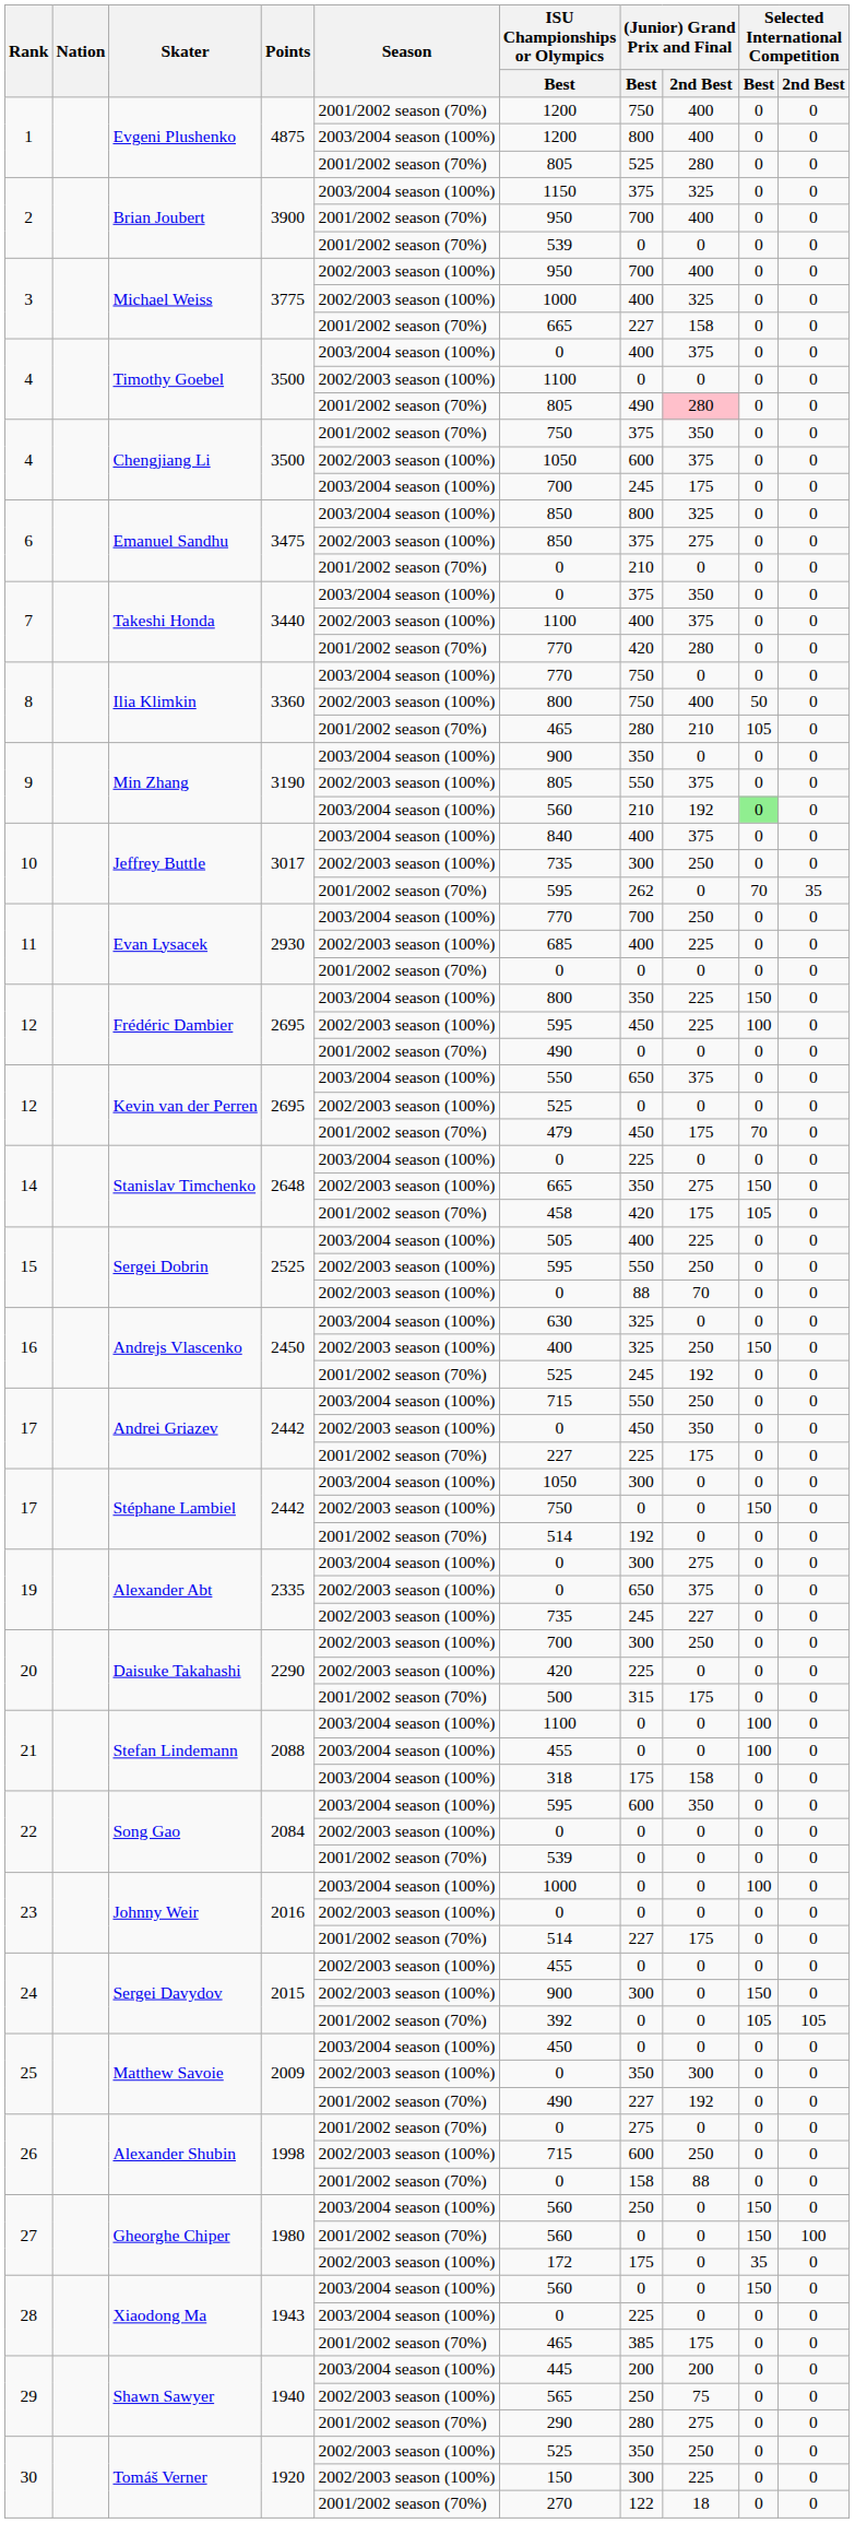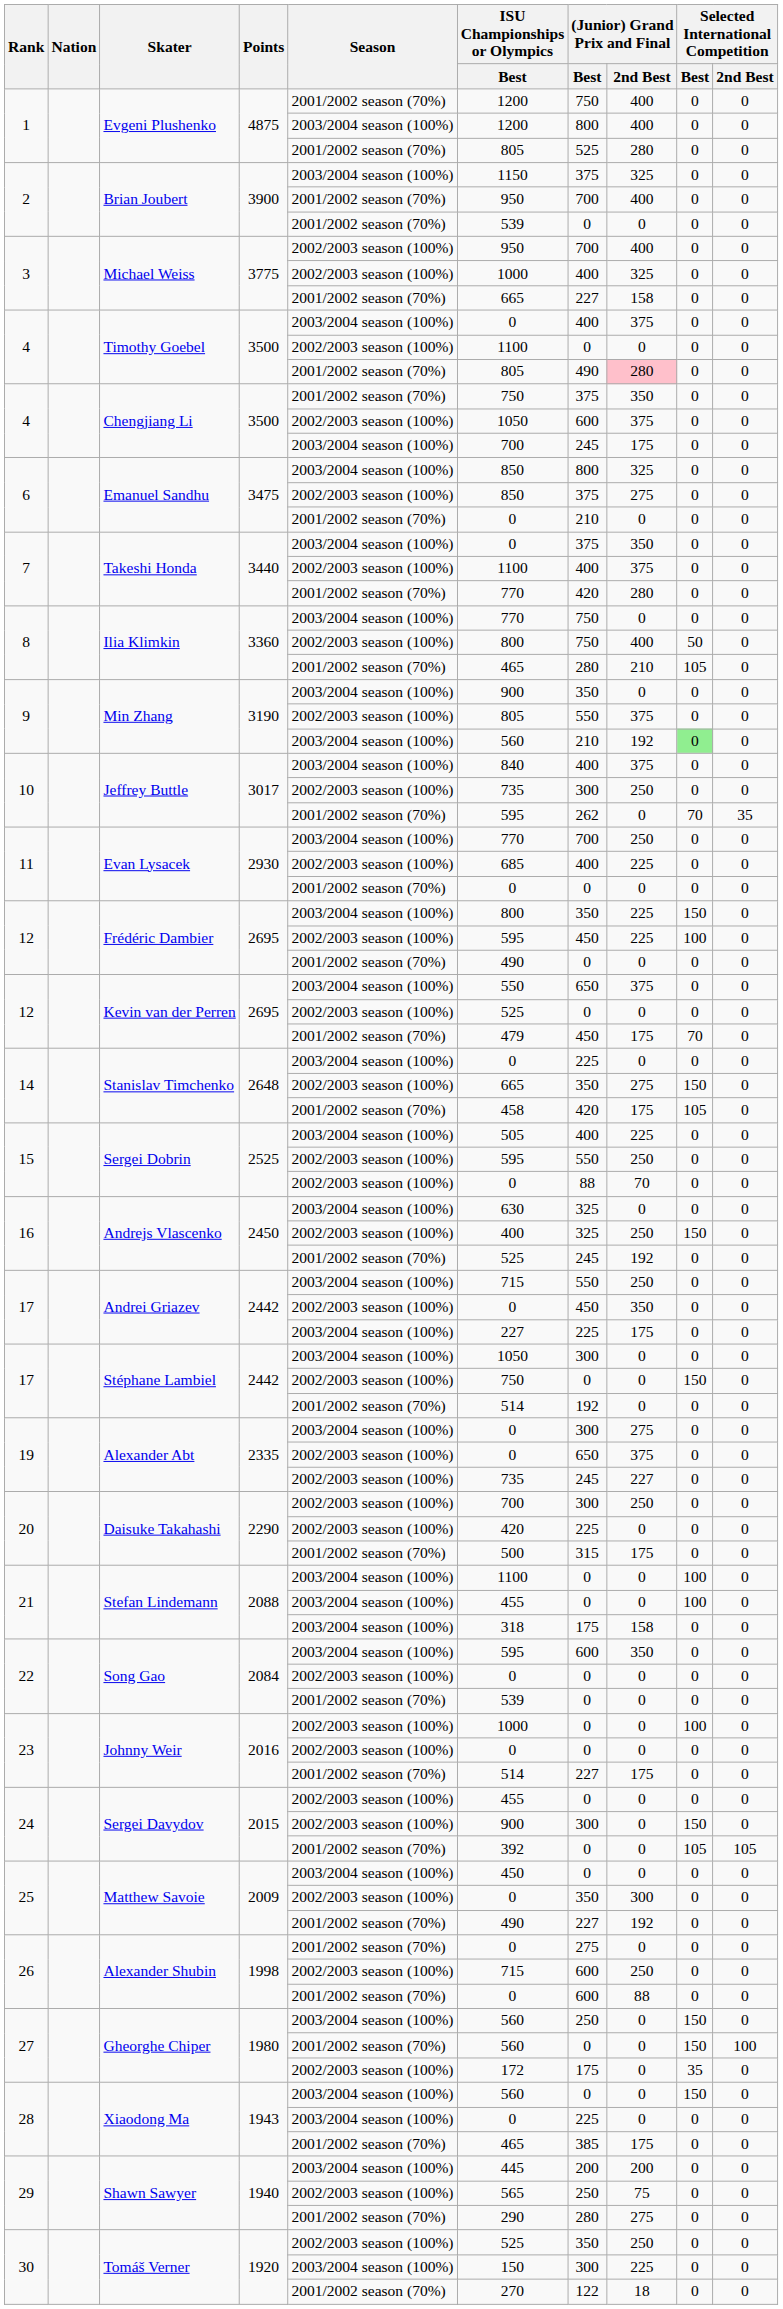row 53 | Season: 2001/2002 season (70%) -> 2003/2004 season (100%)
row 69 | Season: 2003/2004 season (100%) -> 2002/2003 season (100%)
row 80 | (Junior) Grand Prix and Final / Best: 158 -> 600
row 91 | Season: 2002/2003 season (100%) -> 2003/2004 season (100%)
